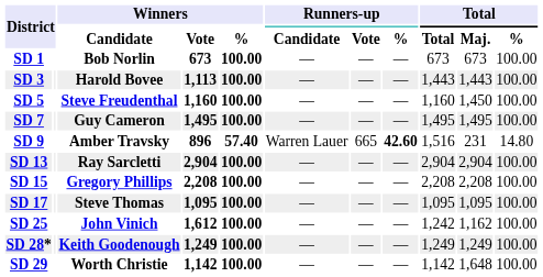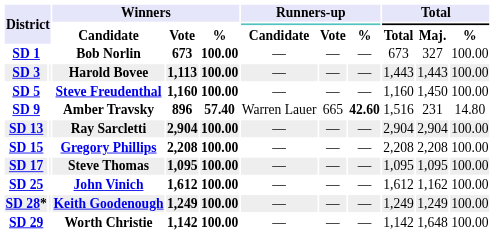SD 1 | Total / Maj.: 673 -> 327
- row: SD 7 | Guy Cameron | 1,495 | 100.00 | — | — | — | 1,495 | 1,495 | 100.00
SD 25 | Total: 1,242 -> 1,612
